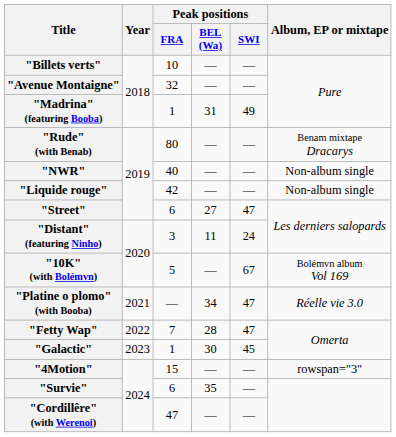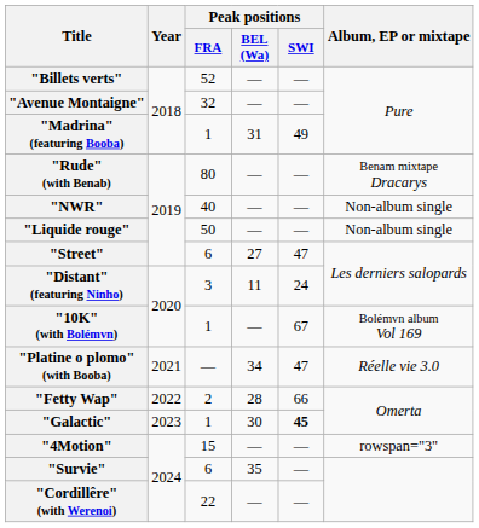"Billets verts" | Peak positions / FRA: 10 -> 52
"Liquide rouge" | Peak positions / FRA: 42 -> 50
"10K" (with Bolémvn) | Peak positions / FRA: 5 -> 1
"Fetty Wap" | Peak positions / FRA: 7 -> 2
"Fetty Wap" | Peak positions / SWI: 47 -> 66
"Galactic" | Peak positions / SWI: normal -> bold
"Cordillêre" (with Werenoi) | Peak positions / FRA: 47 -> 22
